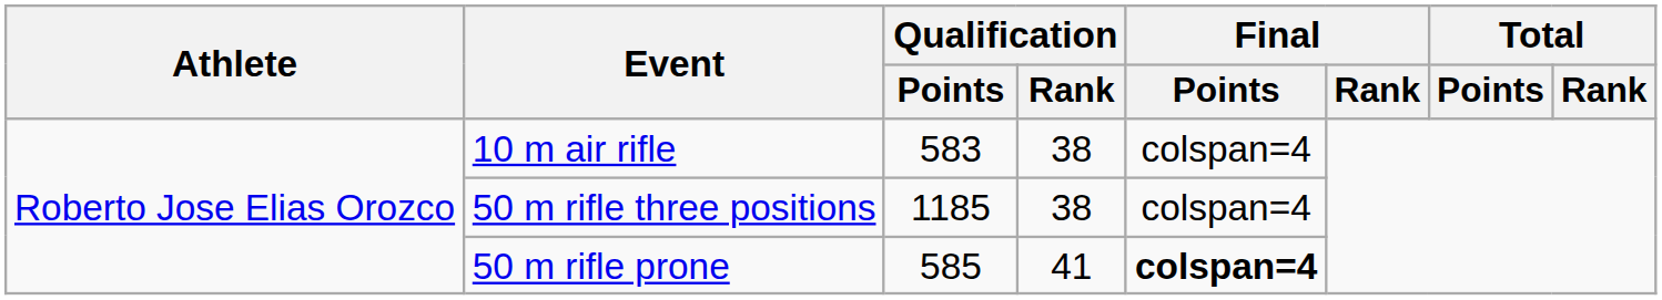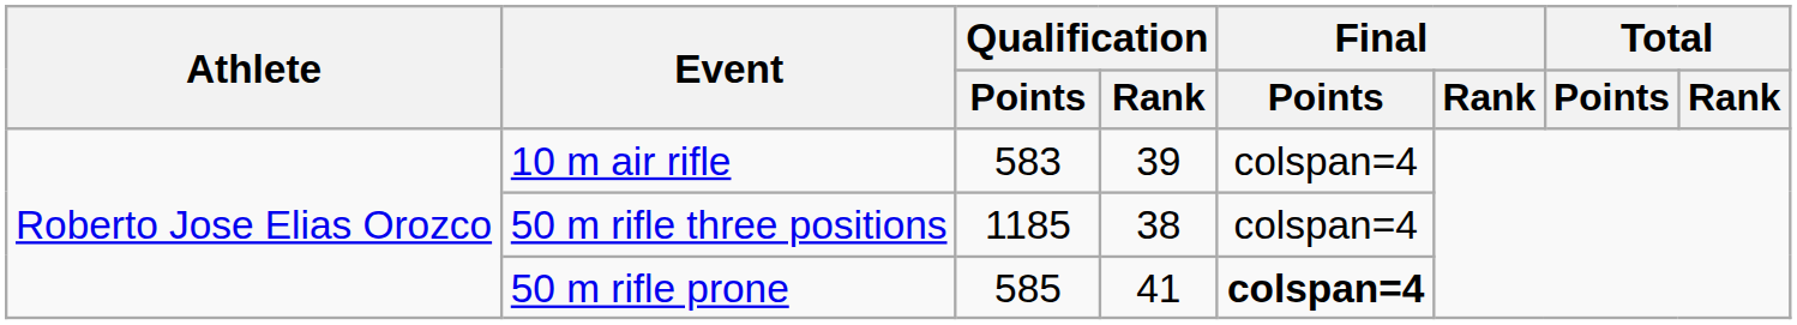10 m air rifle | Qualification / Rank: 38 -> 39
